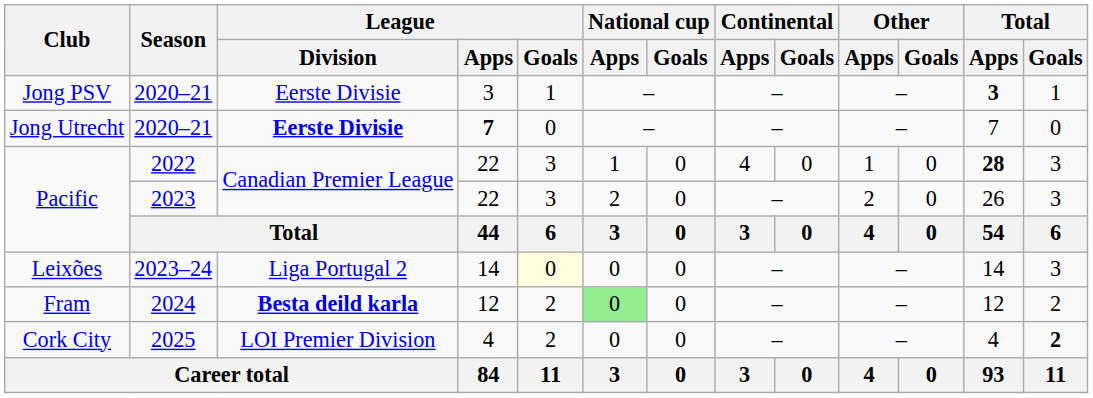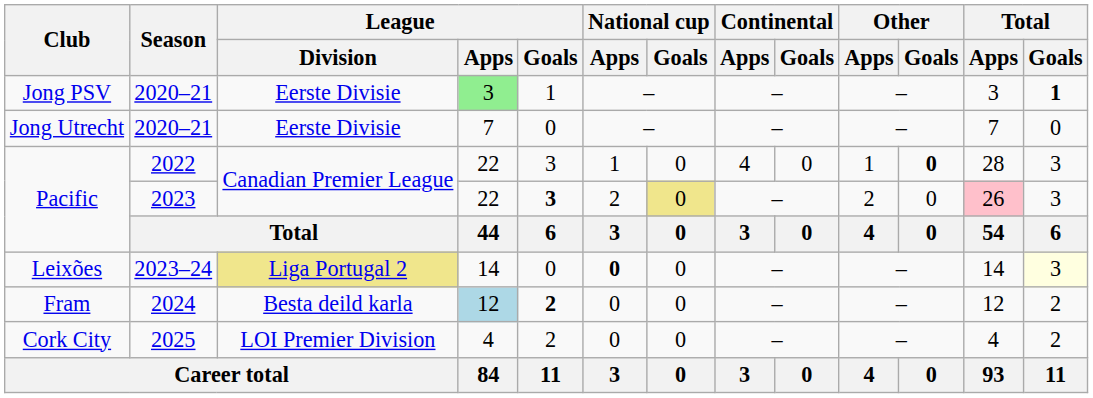Jong PSV | League / Apps: no background -> lightgreen background
Jong PSV | Total / Apps: bold -> normal
Jong PSV | Total / Goals: normal -> bold
Jong Utrecht | League / Division: bold -> normal
Jong Utrecht | League / Apps: bold -> normal
Pacific / 2022 | Other / Goals: normal -> bold
Pacific / 2022 | Total / Apps: bold -> normal
Pacific / 2023 | League / Goals: normal -> bold
Pacific / 2023 | National cup / Goals: no background -> khaki background
Pacific / 2023 | Total / Apps: no background -> pink background
Leixões | League / Division: no background -> khaki background
Leixões | League / Goals: lightyellow background -> no background
Leixões | National cup / Apps: normal -> bold
Leixões | Total / Goals: no background -> lightyellow background
Fram | League / Division: bold -> normal
Fram | League / Apps: no background -> lightblue background
Fram | League / Goals: normal -> bold
Fram | National cup / Apps: lightgreen background -> no background
Cork City | Total / Goals: bold -> normal
